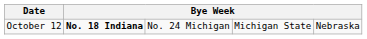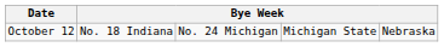October 12 | column 2: bold -> normal
